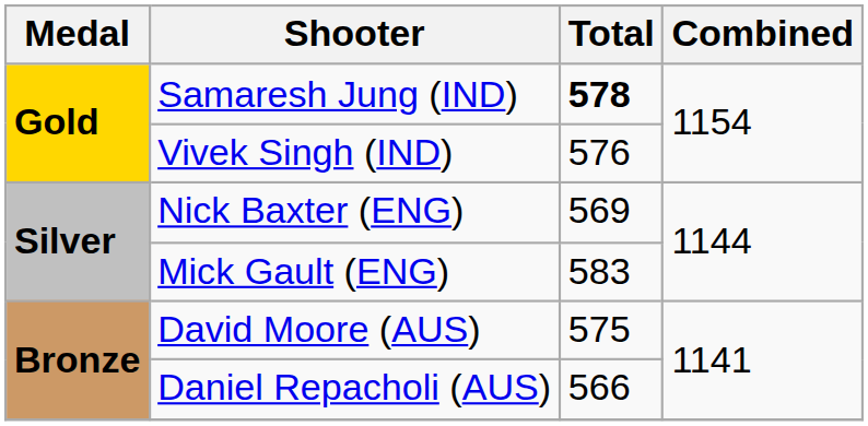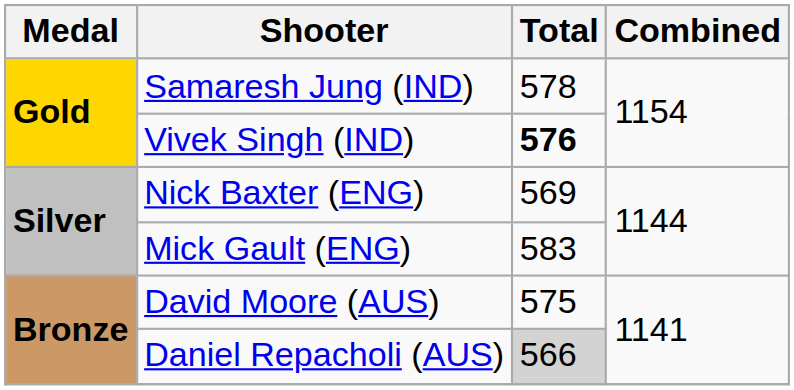Samaresh Jung (IND) | Total: bold -> normal
Vivek Singh (IND) | Total: normal -> bold
Daniel Repacholi (AUS) | Total: no background -> lightgrey background
